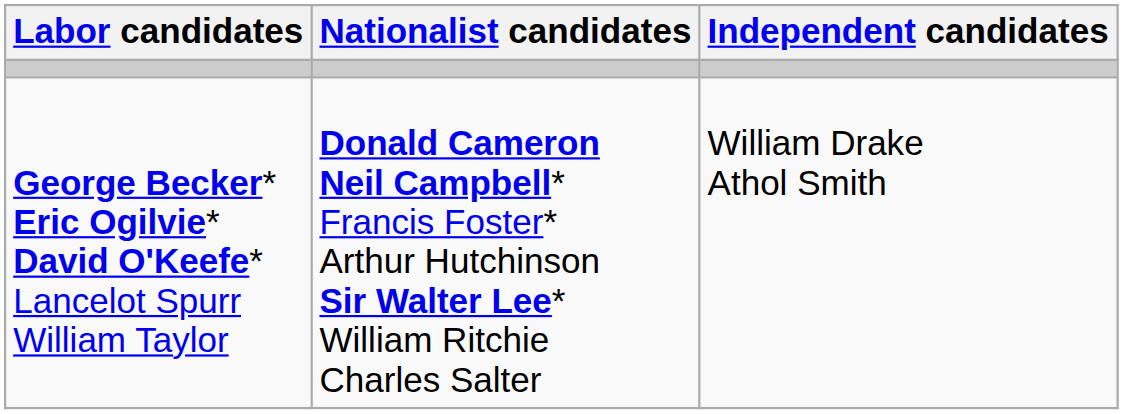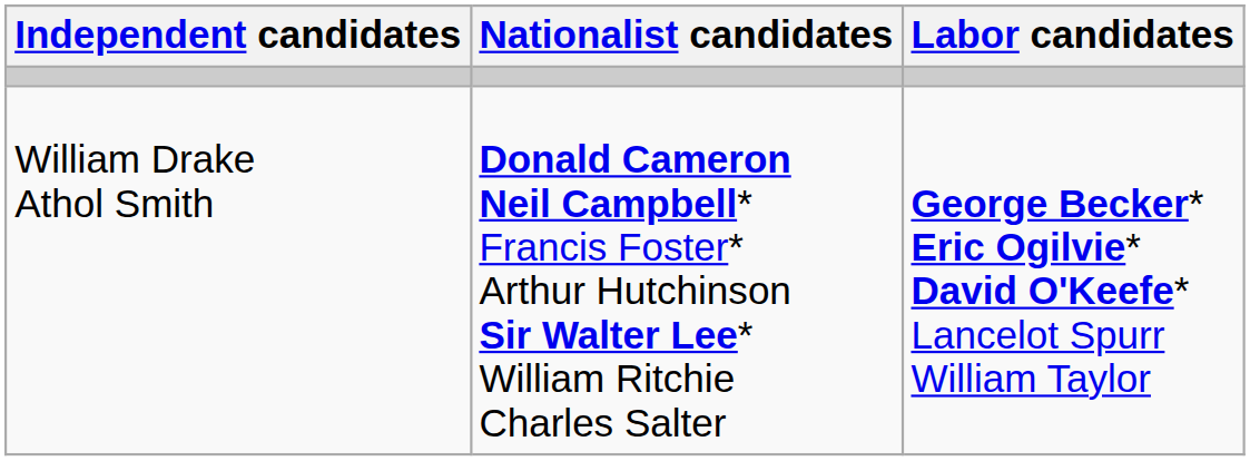columns swapped: Labor candidates <-> Independent candidates
